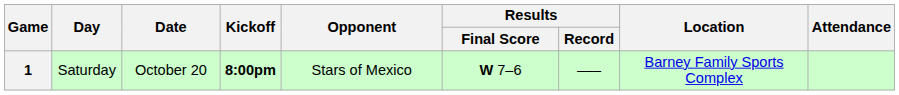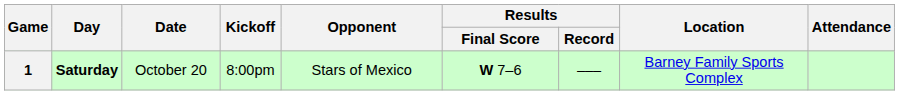1 | Day: normal -> bold
1 | Kickoff: bold -> normal
